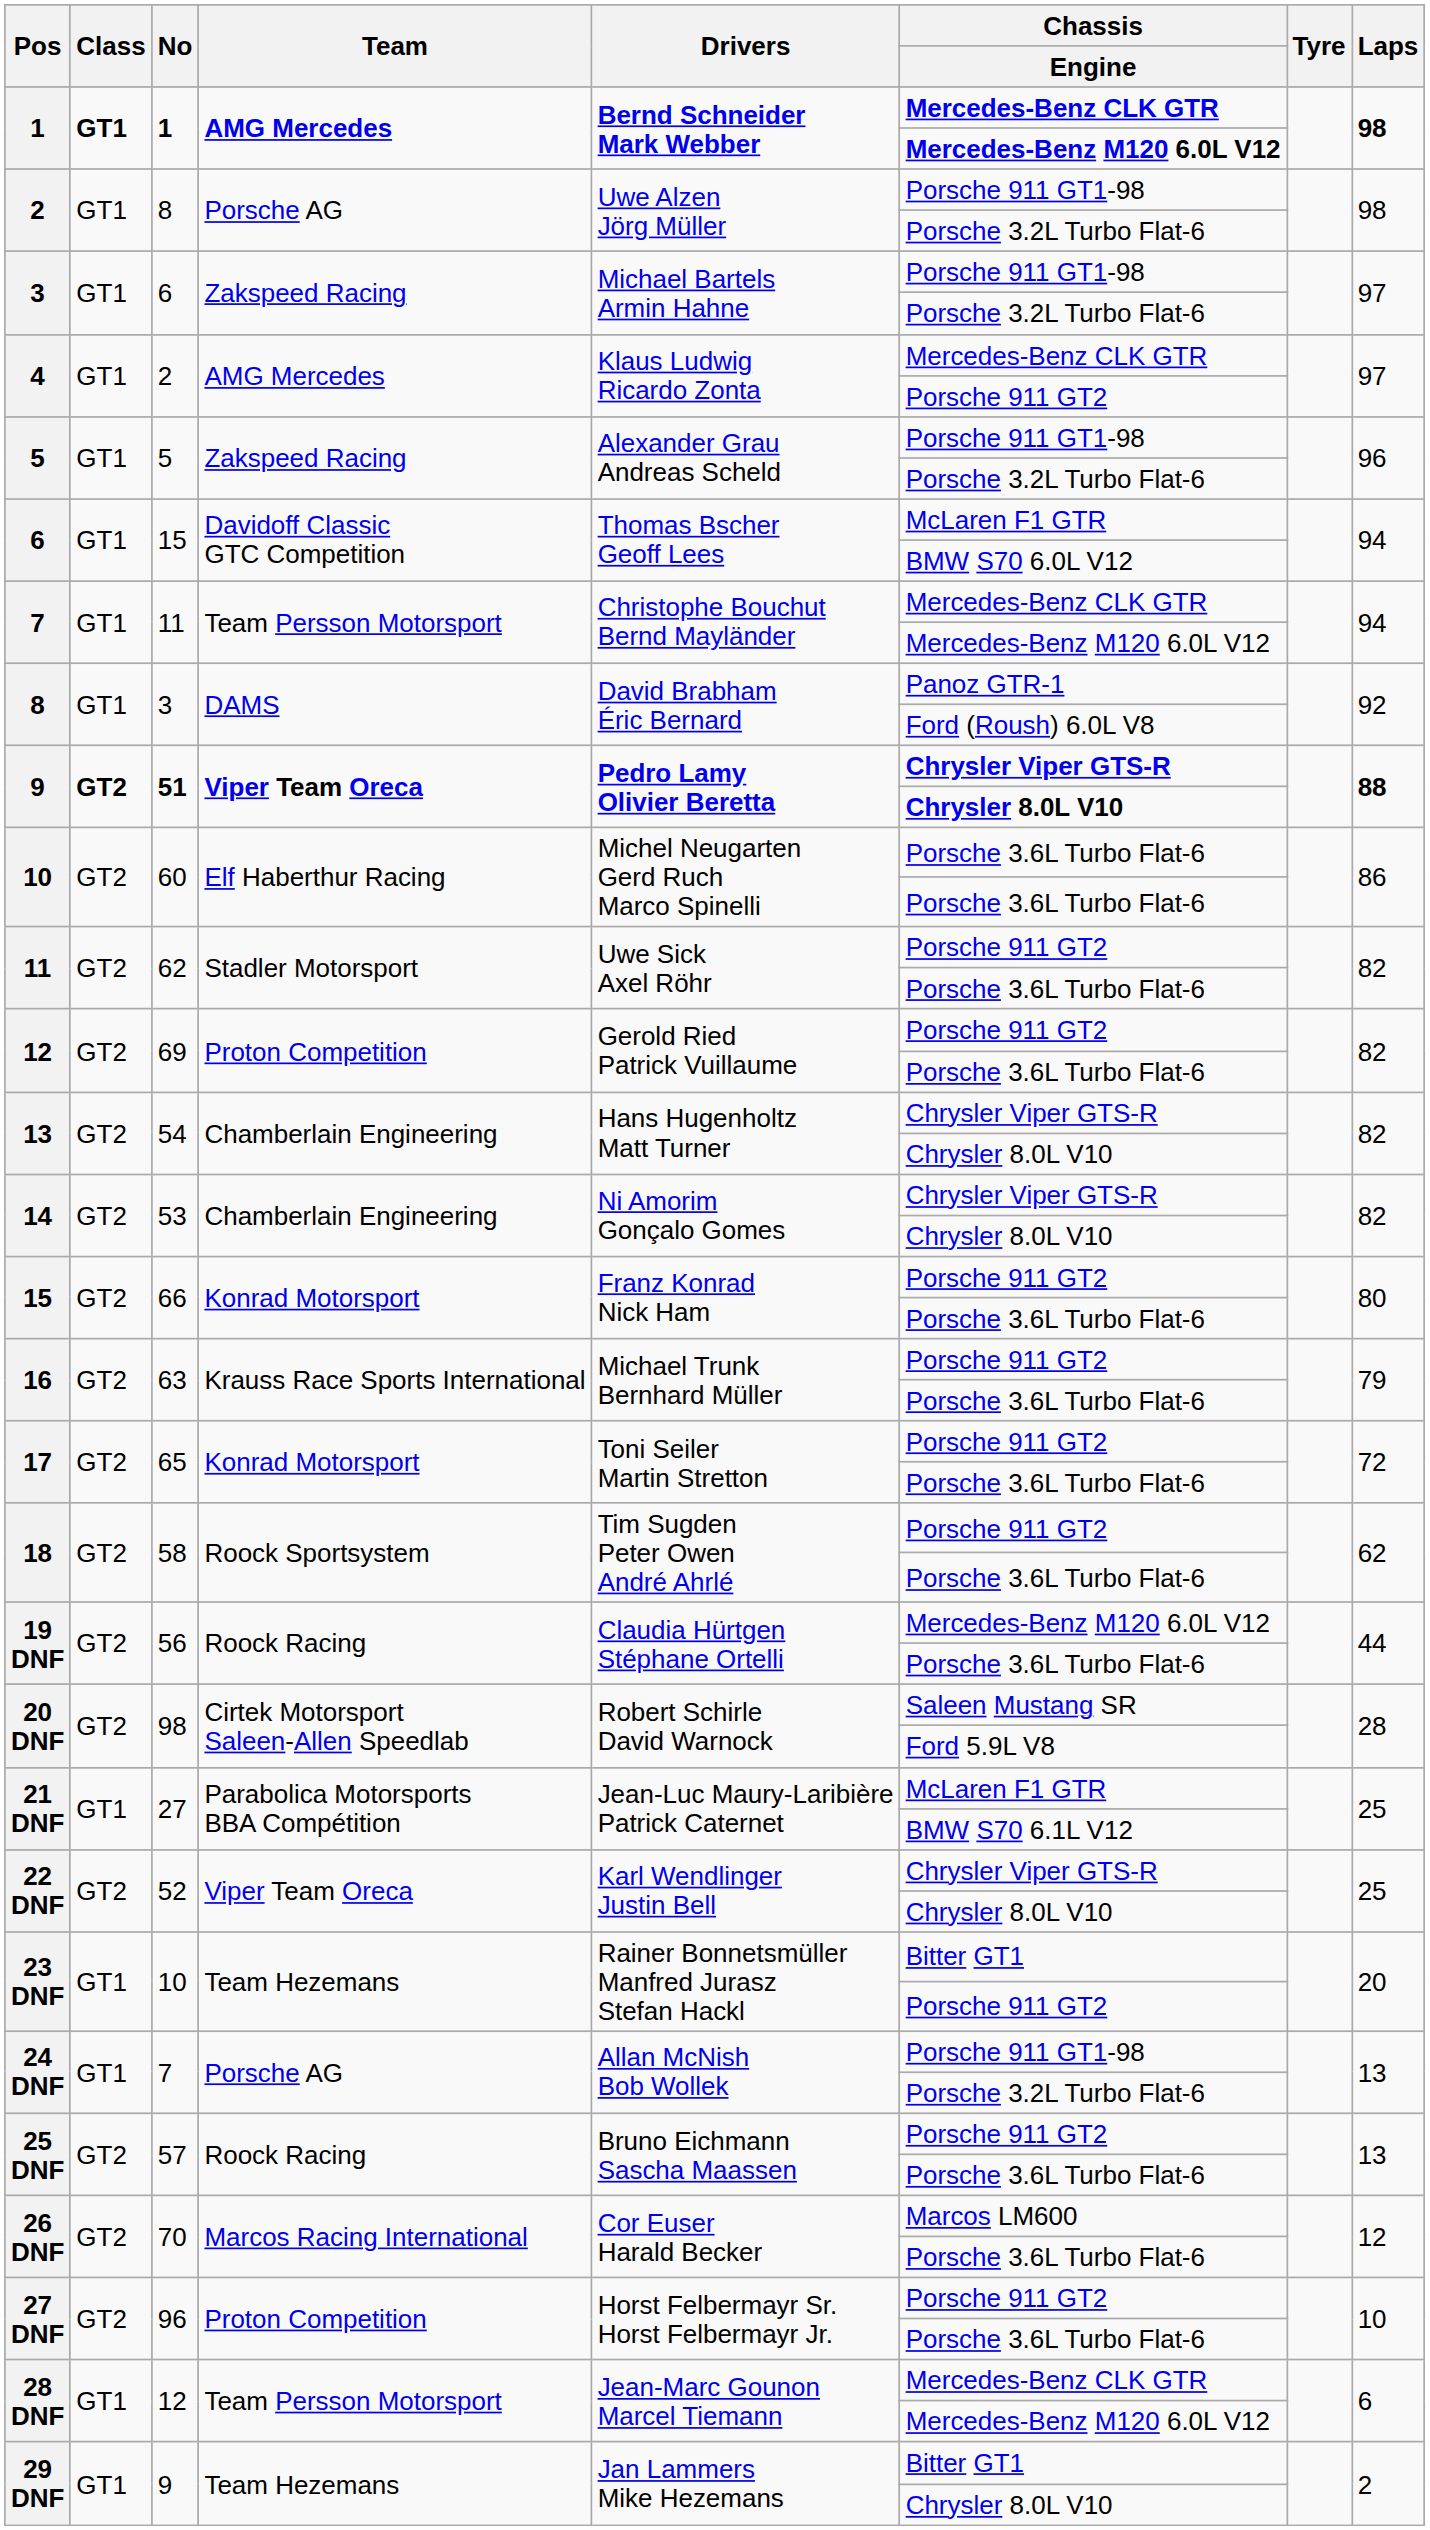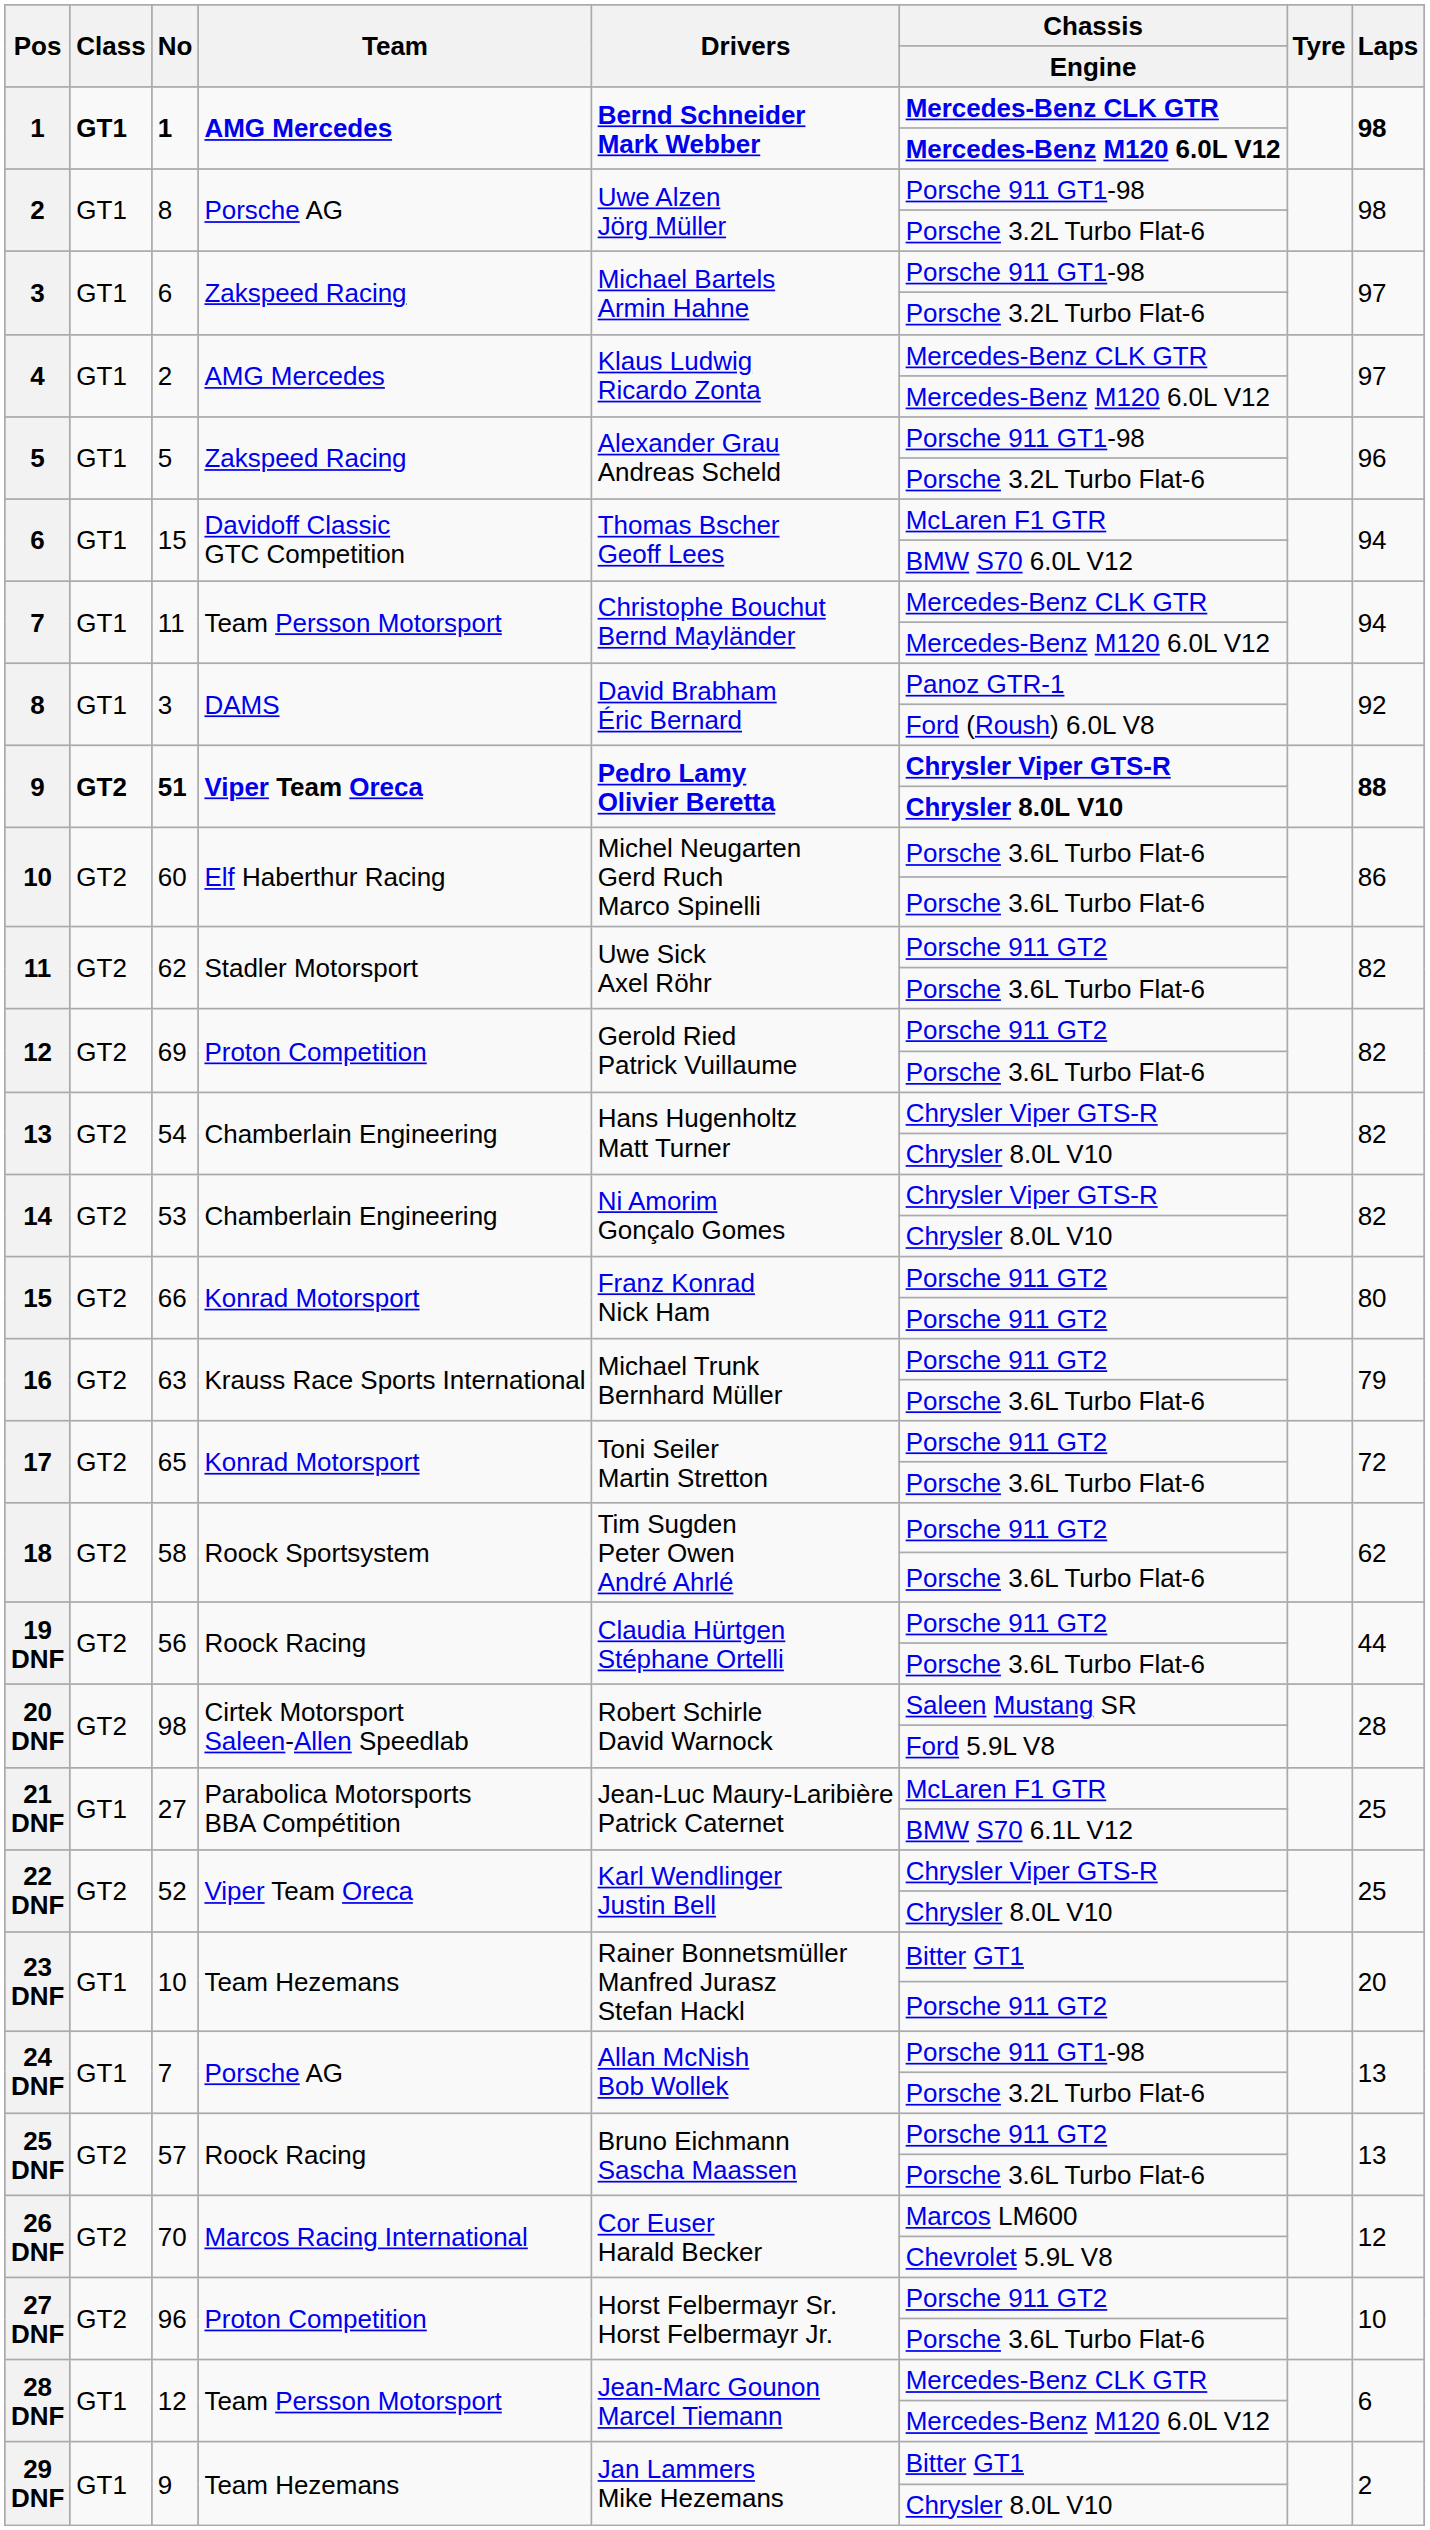row 10 | Chassis / Engine: Porsche 911 GT2 -> Mercedes-Benz M120 6.0L V12
row 32 | Chassis / Engine: Porsche 3.6L Turbo Flat-6 -> Porsche 911 GT2
row 39 | Chassis / Engine: Mercedes-Benz M120 6.0L V12 -> Porsche 911 GT2
row 54 | Chassis / Engine: Porsche 3.6L Turbo Flat-6 -> Chevrolet 5.9L V8
